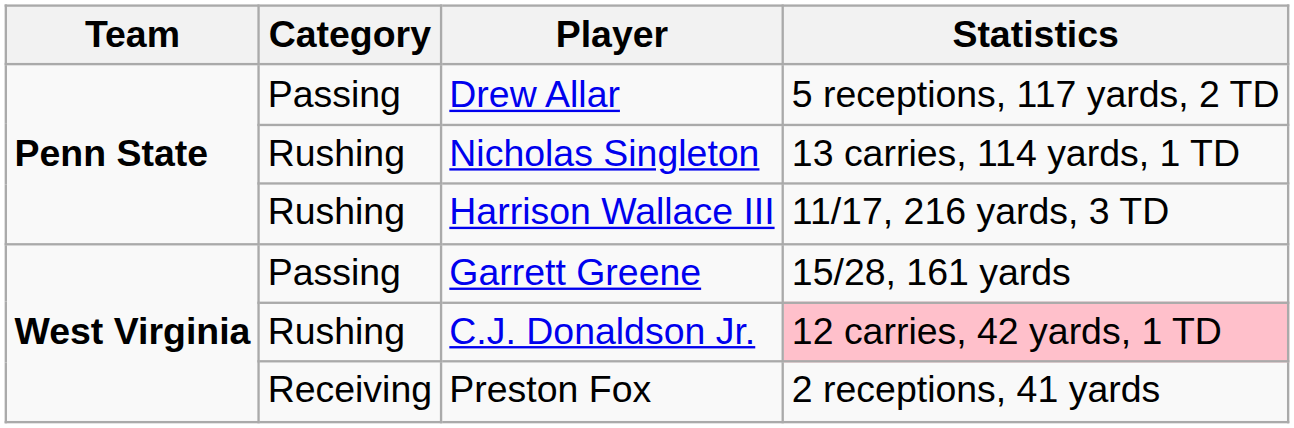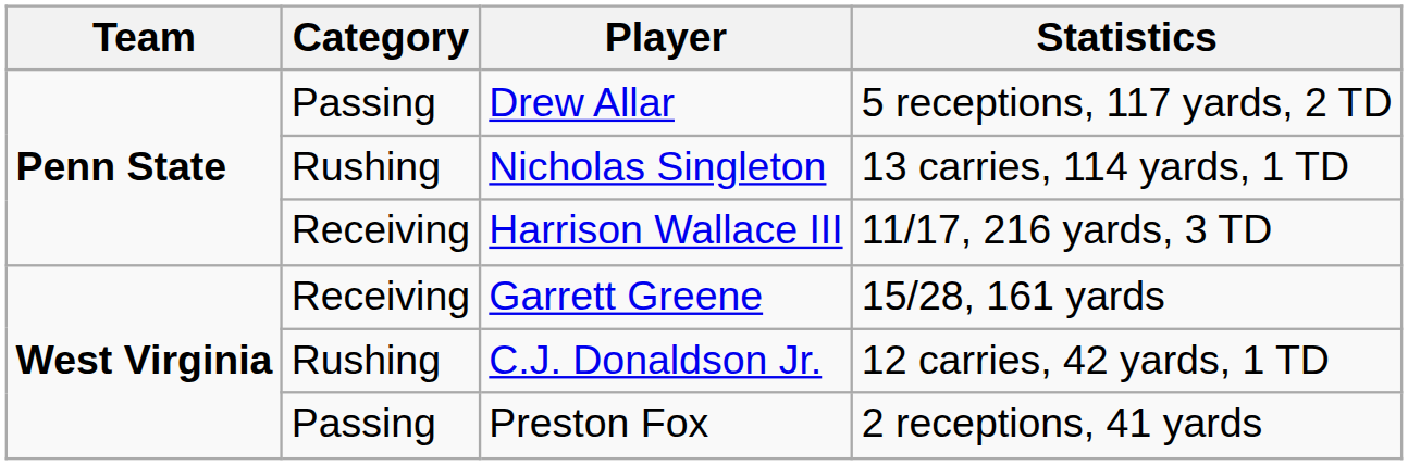Harrison Wallace III | Category: Rushing -> Receiving
Garrett Greene | Category: Passing -> Receiving
C.J. Donaldson Jr. | Statistics: pink background -> no background
Preston Fox | Category: Receiving -> Passing
